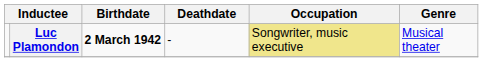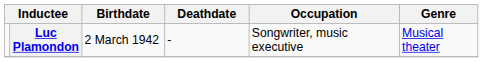Luc Plamondon | Birthdate: bold -> normal
Luc Plamondon | Occupation: khaki background -> no background
